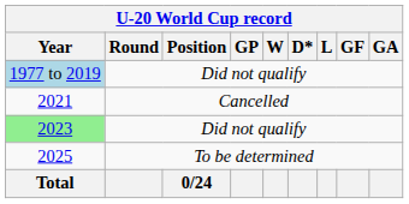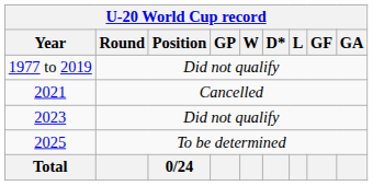1977 to 2019 | Year: lightblue background -> no background
2023 | Year: lightgreen background -> no background
